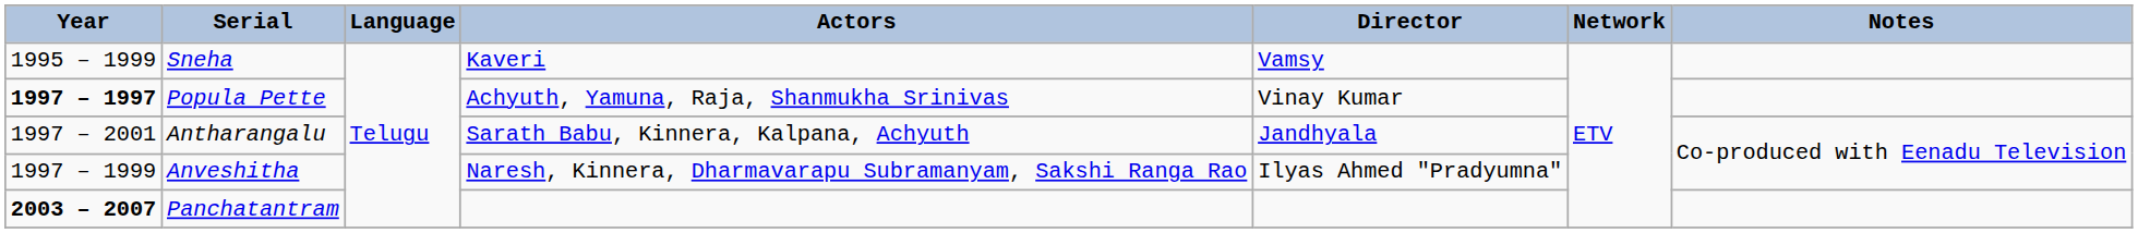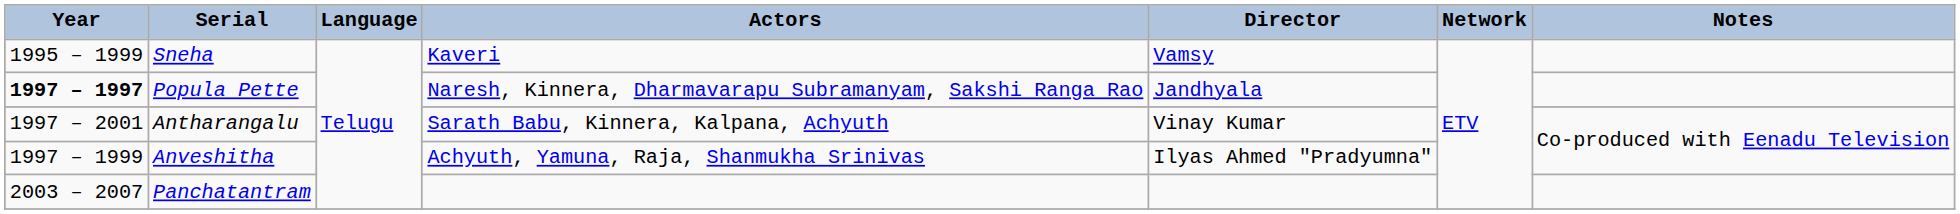Popula Pette | Actors: Achyuth, Yamuna, Raja, Shanmukha Srinivas -> Naresh, Kinnera, Dharmavarapu Subramanyam, Sakshi Ranga Rao
Popula Pette | Director: Vinay Kumar -> Jandhyala
Antharangalu | Director: Jandhyala -> Vinay Kumar
Anveshitha | Actors: Naresh, Kinnera, Dharmavarapu Subramanyam, Sakshi Ranga Rao -> Achyuth, Yamuna, Raja, Shanmukha Srinivas
Panchatantram | Year: bold -> normal
